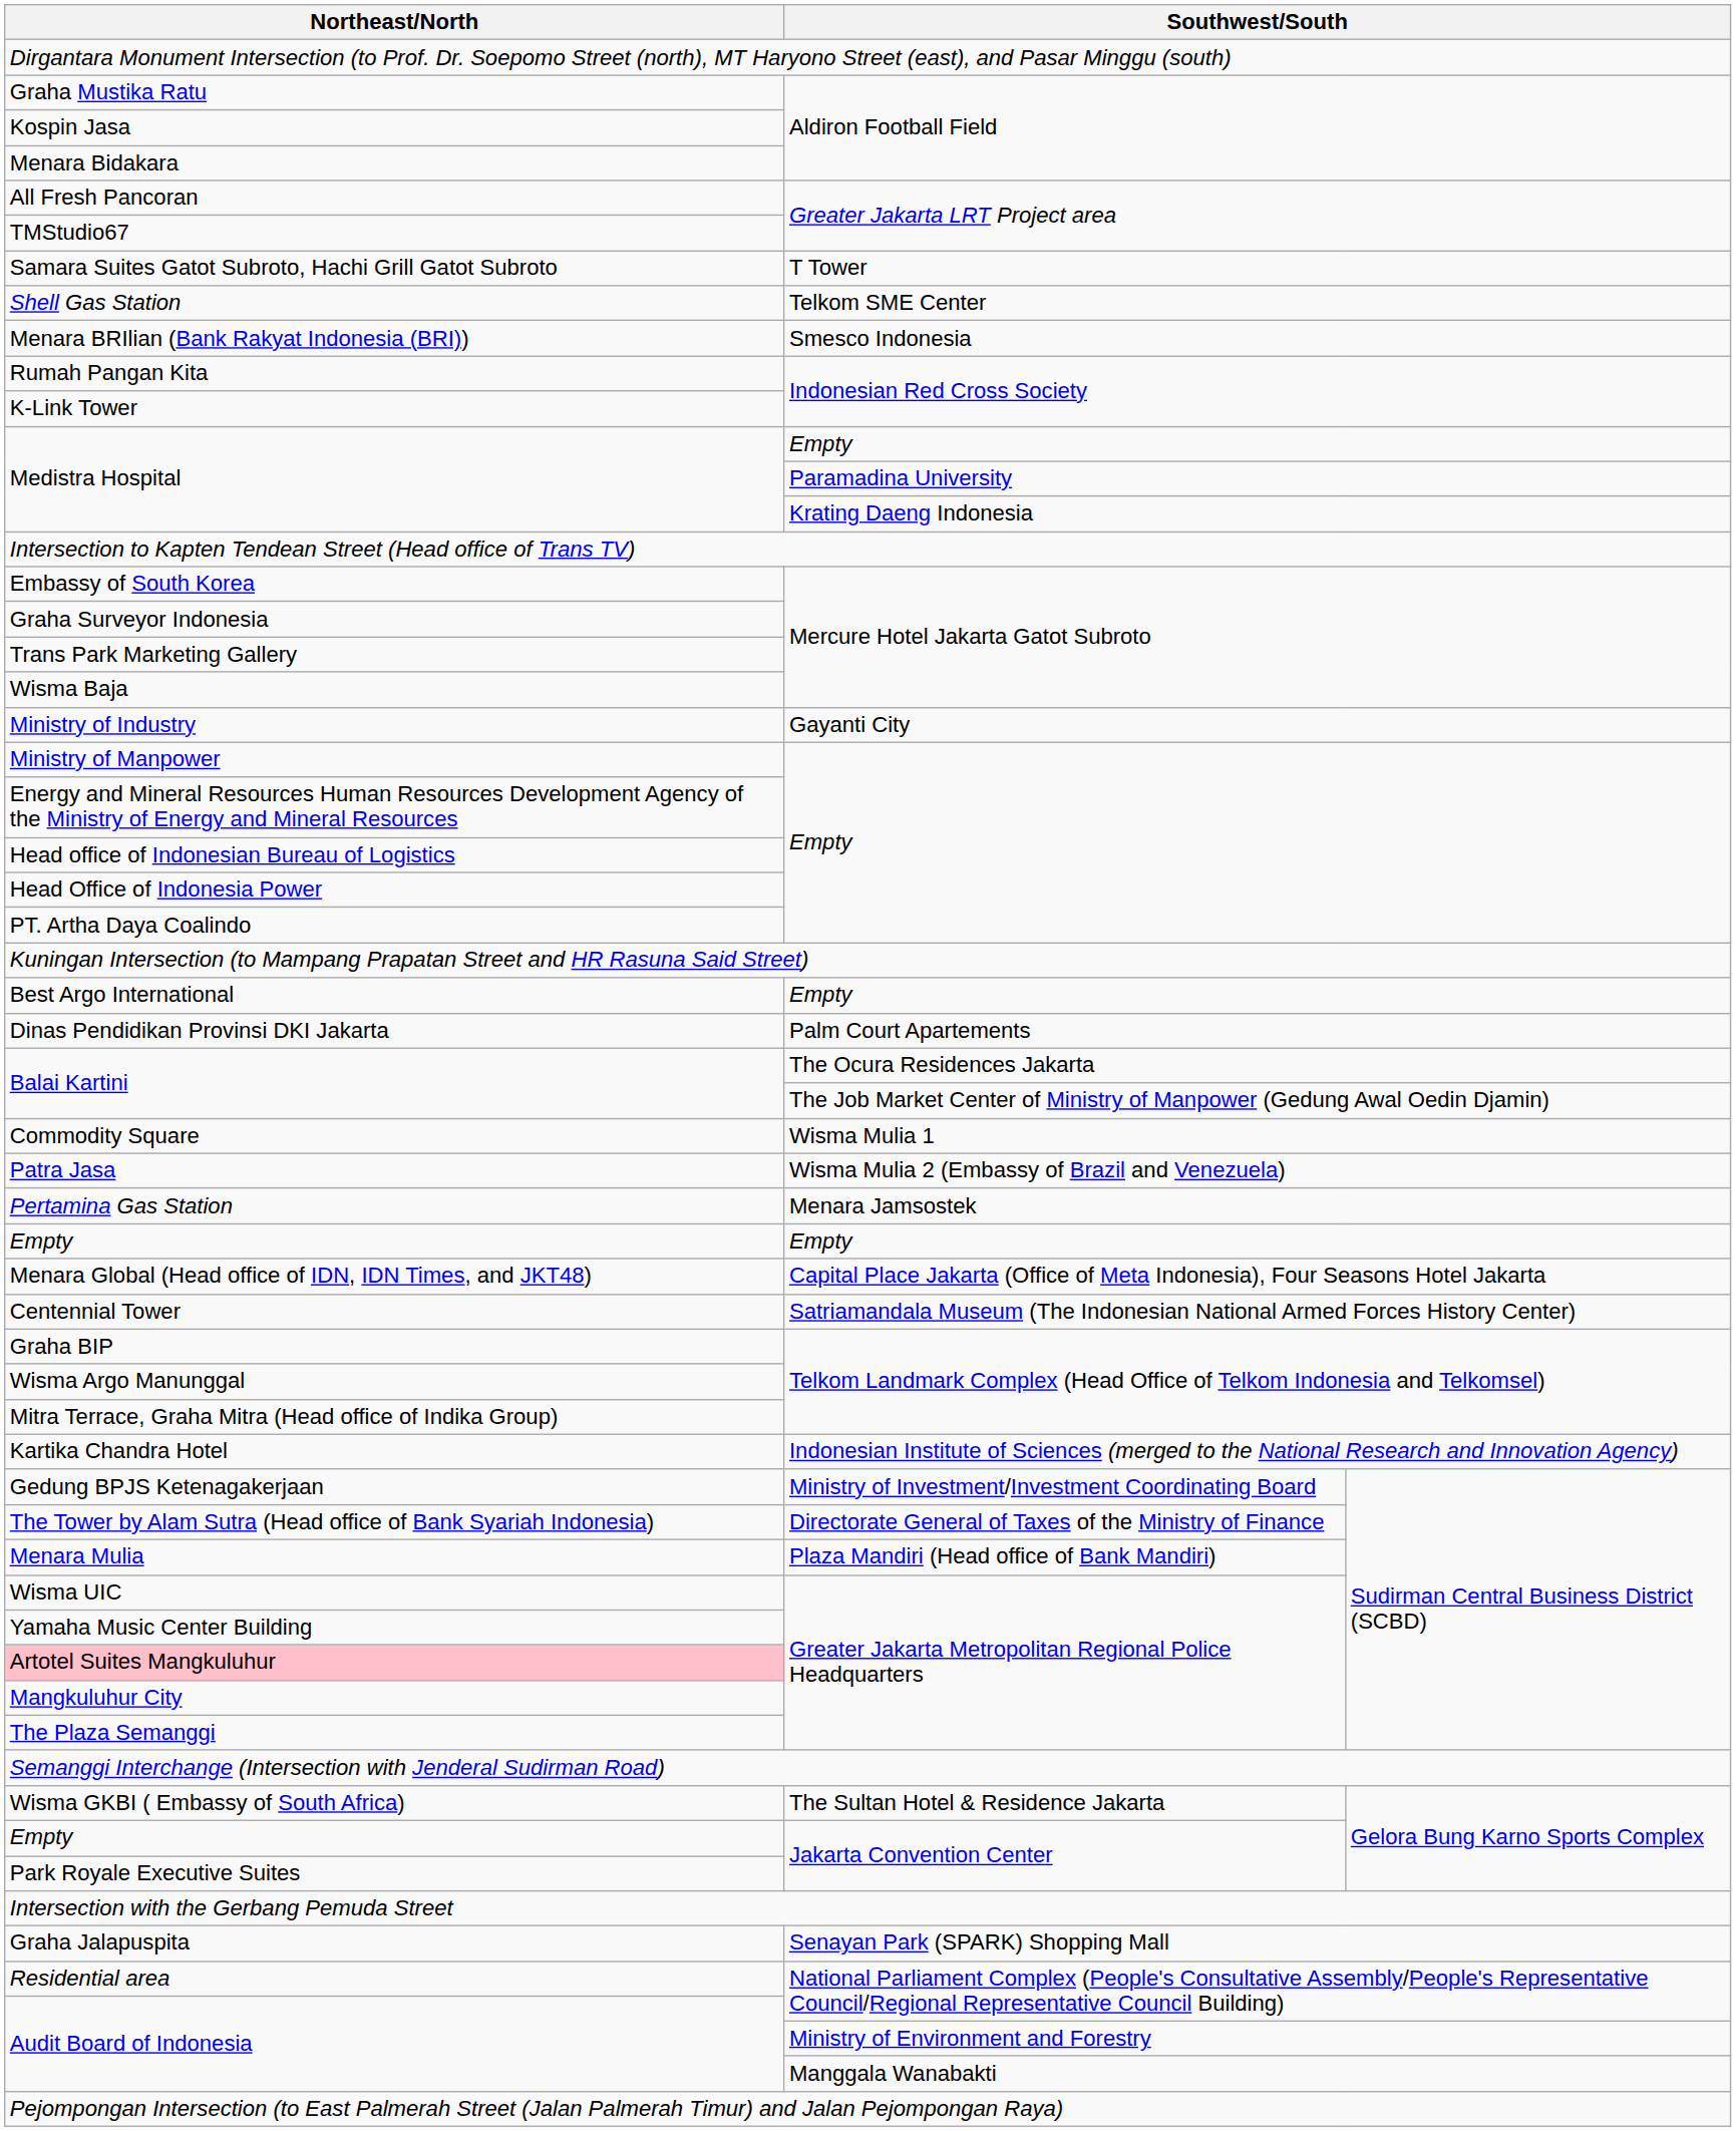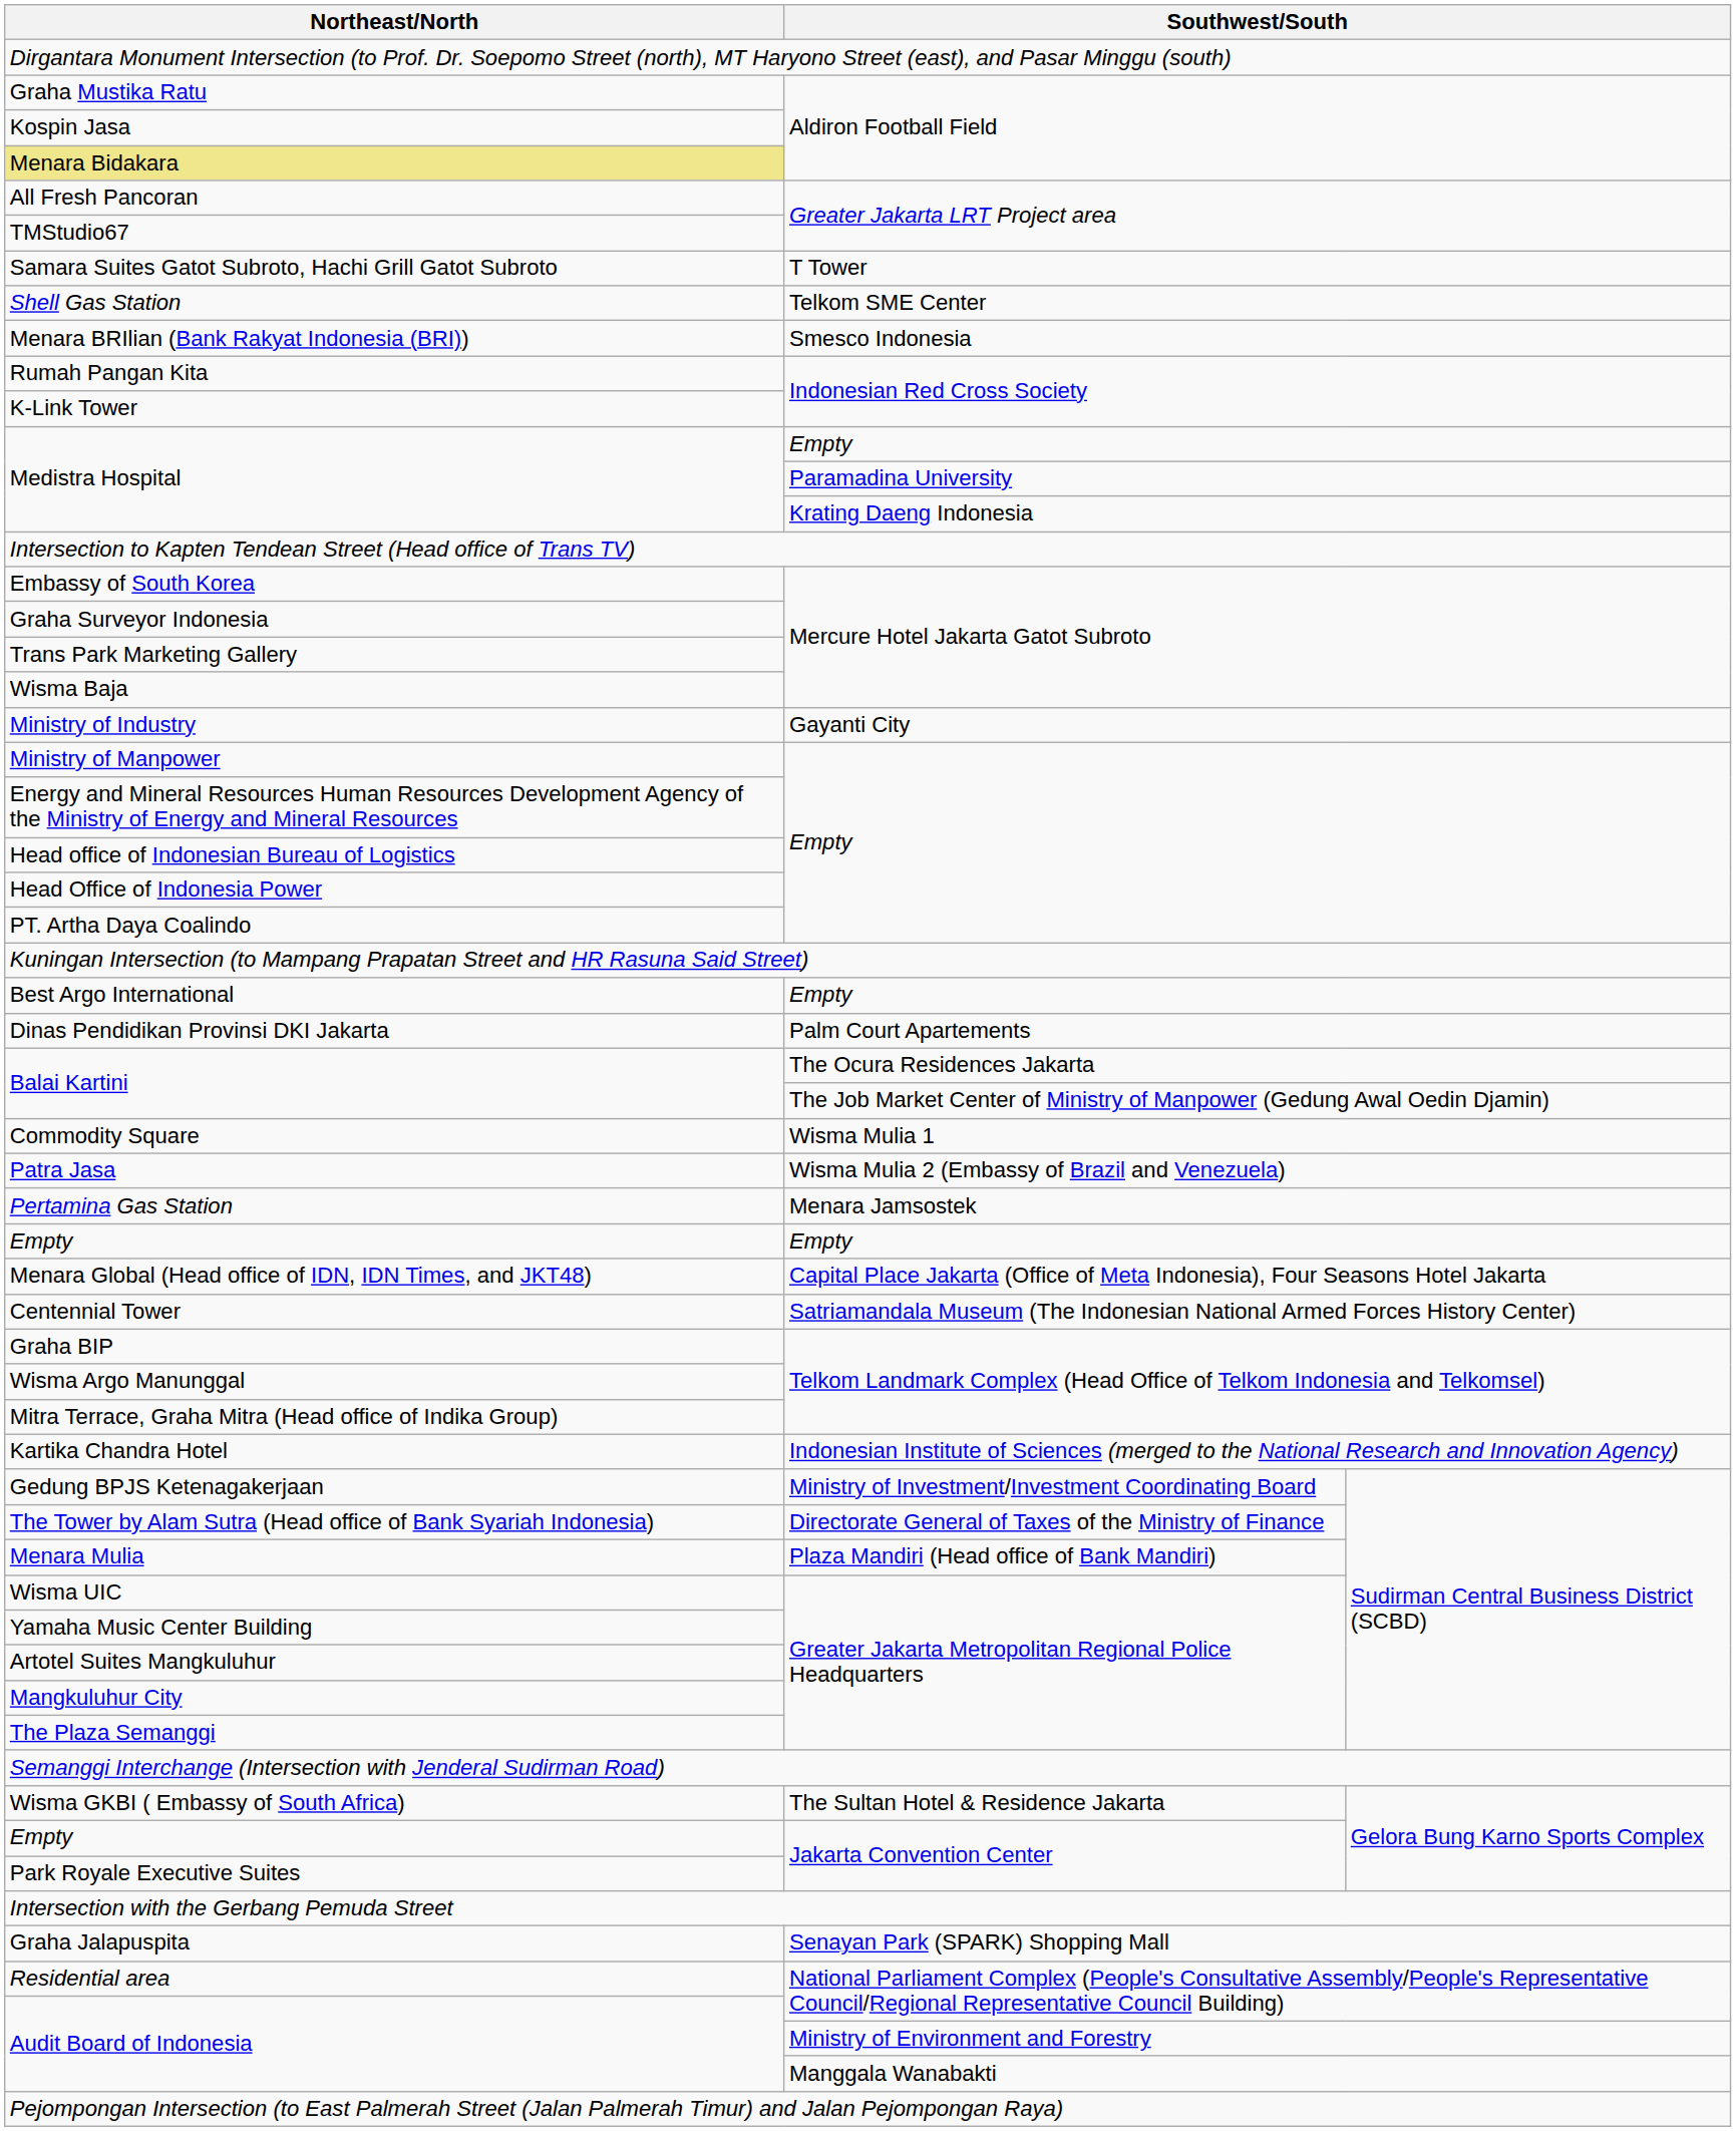Menara Bidakara | Northeast/North: no background -> khaki background
Artotel Suites Mangkuluhur | Northeast/North: pink background -> no background
